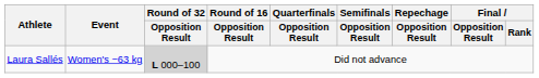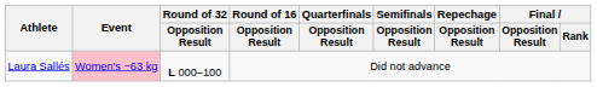Laura Sallés | Event: no background -> pink background
Laura Sallés | Round of 32 / Opposition Result: lightgrey background -> no background
